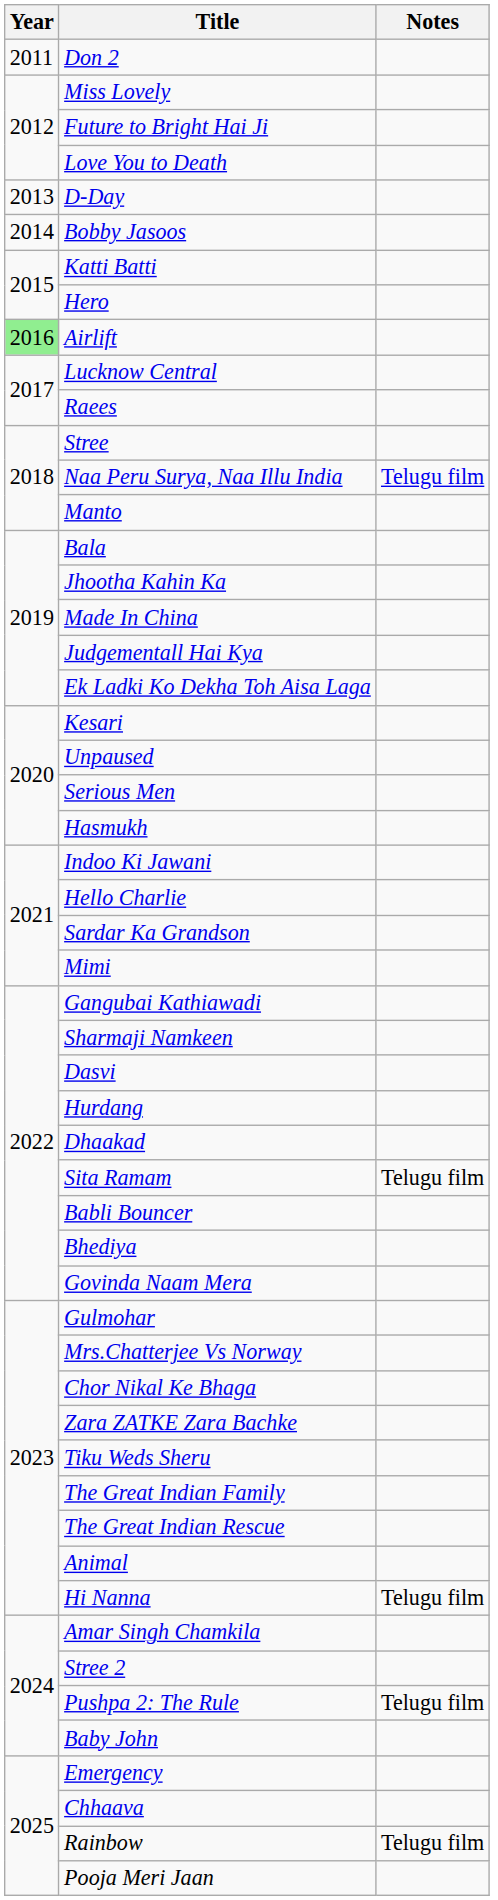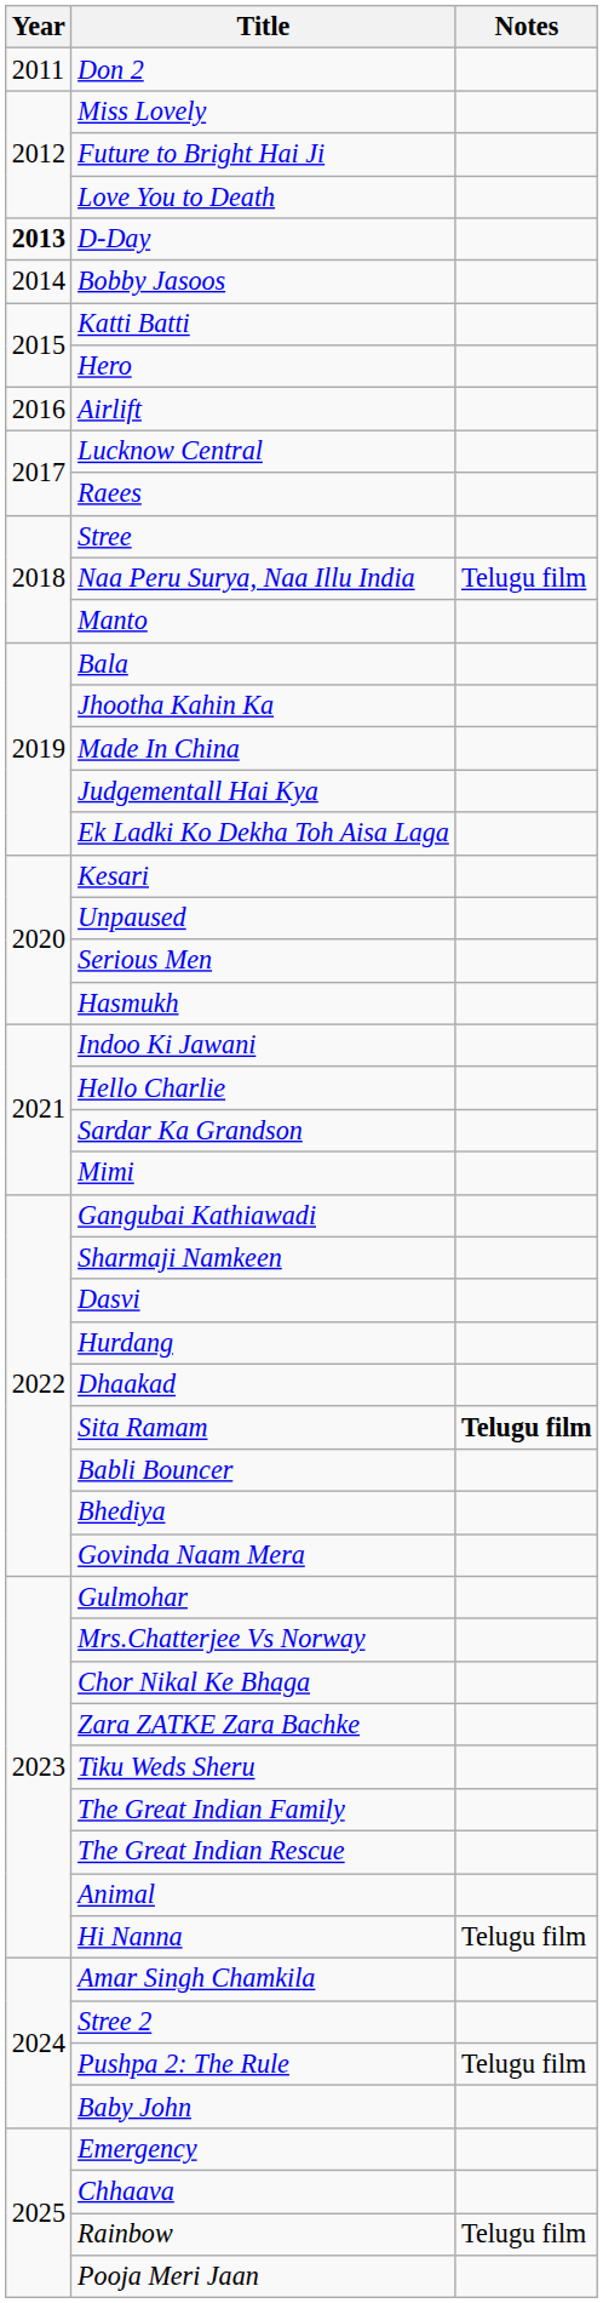D-Day | Year: normal -> bold
Airlift | Year: lightgreen background -> no background
Sita Ramam | Notes: normal -> bold
